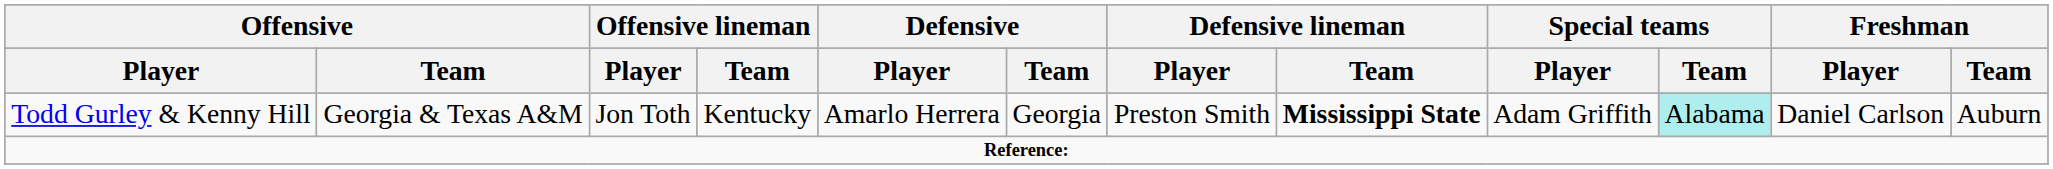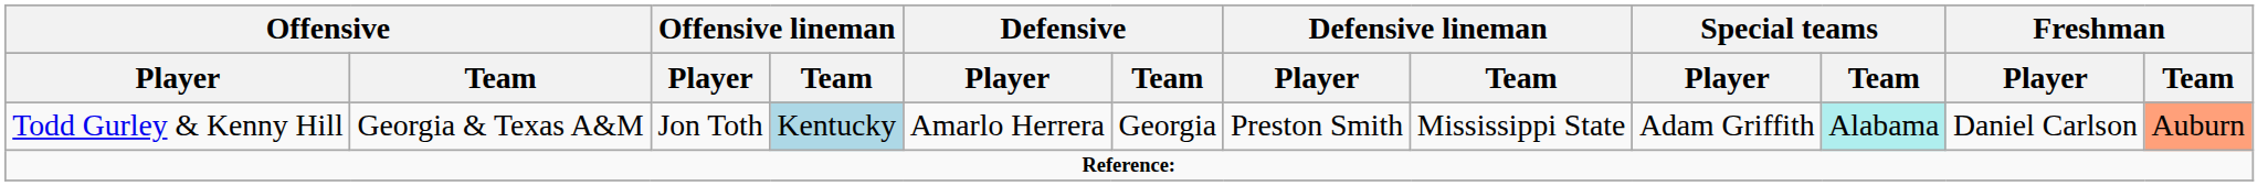Todd Gurley & Kenny Hill | Offensive lineman / Team: no background -> lightblue background
Todd Gurley & Kenny Hill | Defensive lineman / Team: bold -> normal
Todd Gurley & Kenny Hill | Freshman / Team: no background -> lightsalmon background
